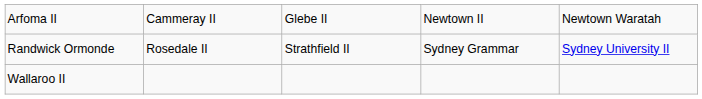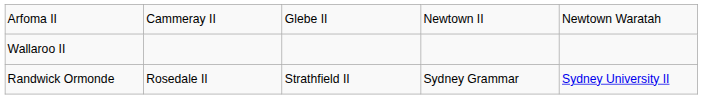rows swapped: Randwick Ormonde <-> Wallaroo II
